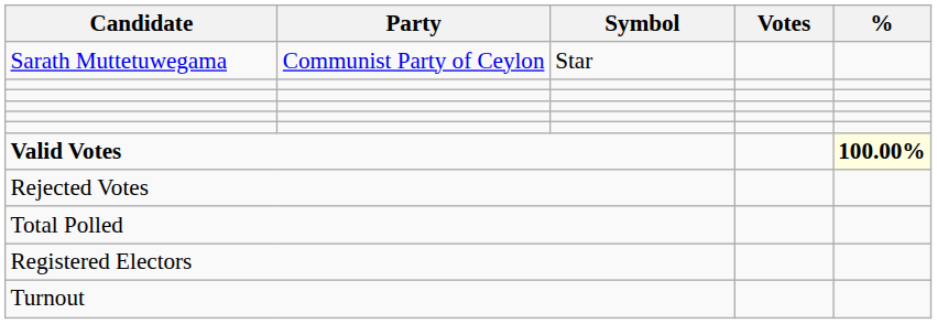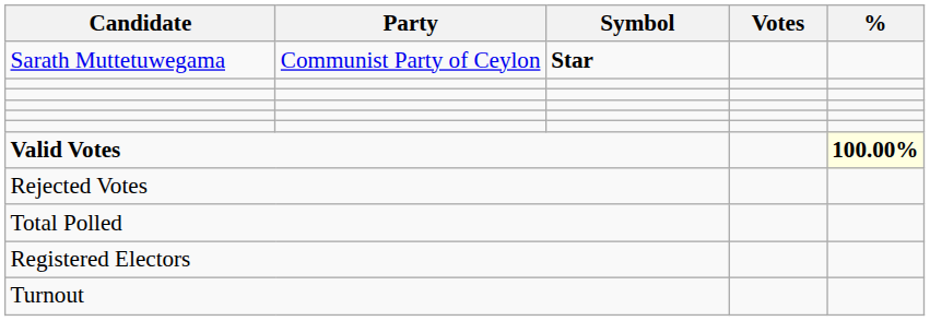Sarath Muttetuwegama | Symbol: normal -> bold
